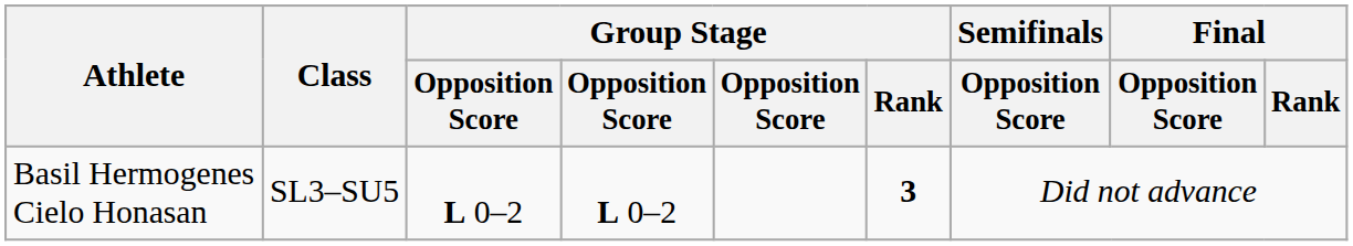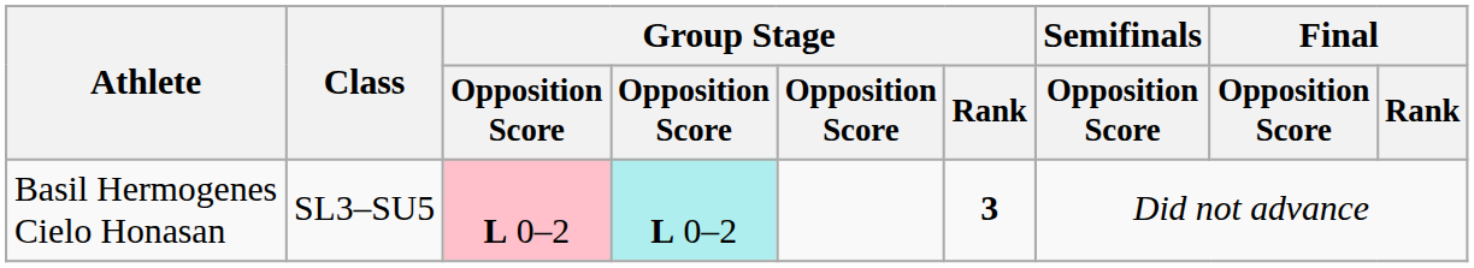Basil Hermogenes Cielo Honasan | column 3: no background -> pink background
Basil Hermogenes Cielo Honasan | column 4: no background -> paleturquoise background
